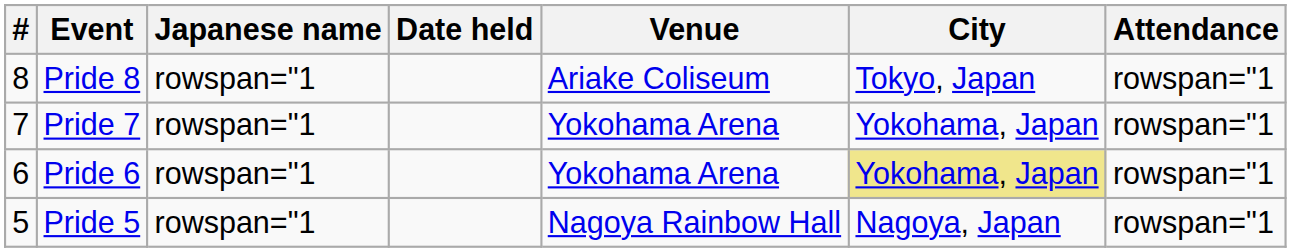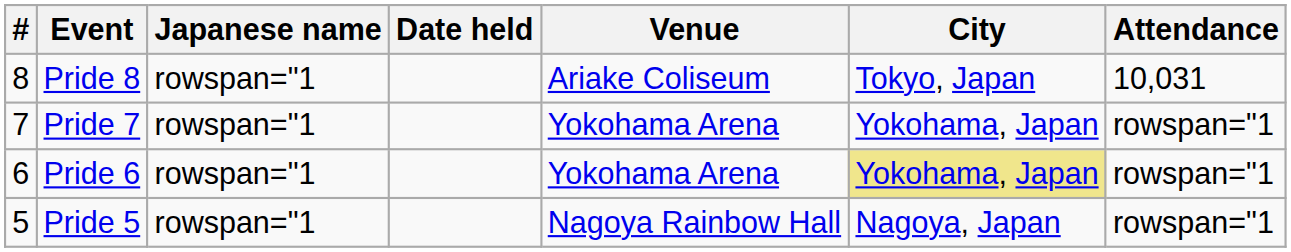Pride 8 | Attendance: rowspan="1 -> 10,031
